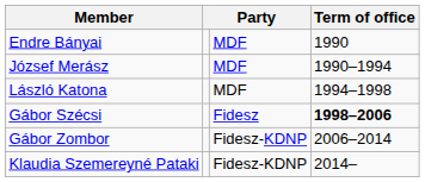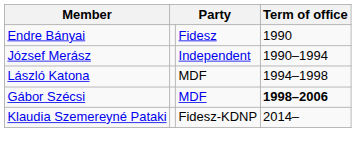Endre Bányai | column 3: MDF -> Fidesz
József Merász | column 3: MDF -> Independent
Gábor Szécsi | column 3: Fidesz -> MDF
- row: Gábor Zombor | Fidesz-KDNP | 2006–2014
